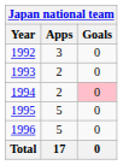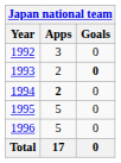1993 | Goals: normal -> bold
1994 | Apps: normal -> bold
1994 | Goals: pink background -> no background
